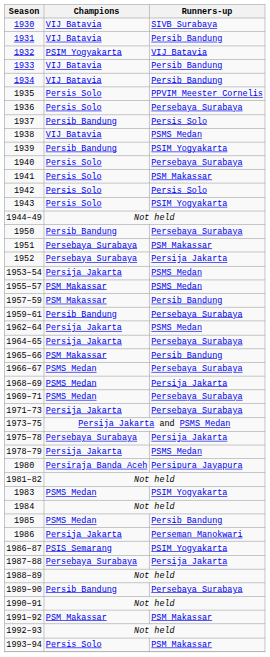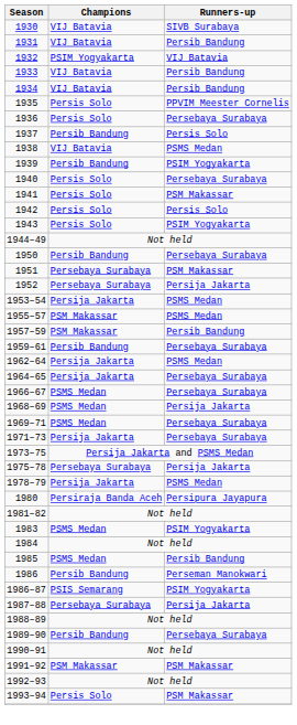- row: 1965–66 | PSM Makassar | Persib Bandung
1986 | Champions: Persija Jakarta -> Persib Bandung
